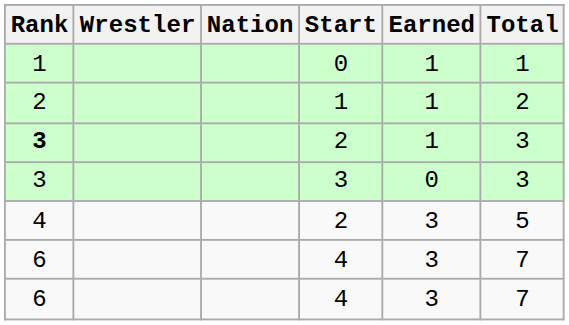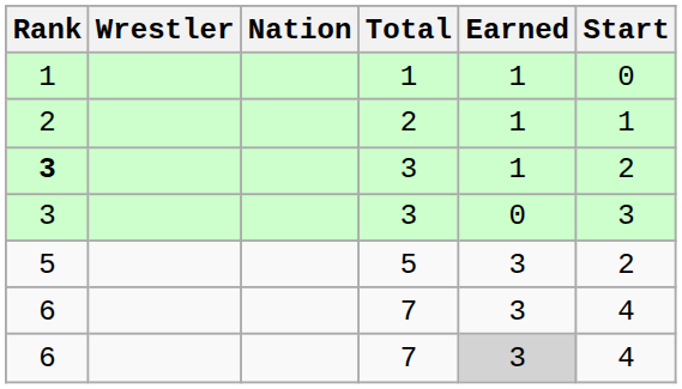columns swapped: Start <-> Total
row 6 | Rank: 4 -> 5
row 8 | Earned: no background -> lightgrey background
